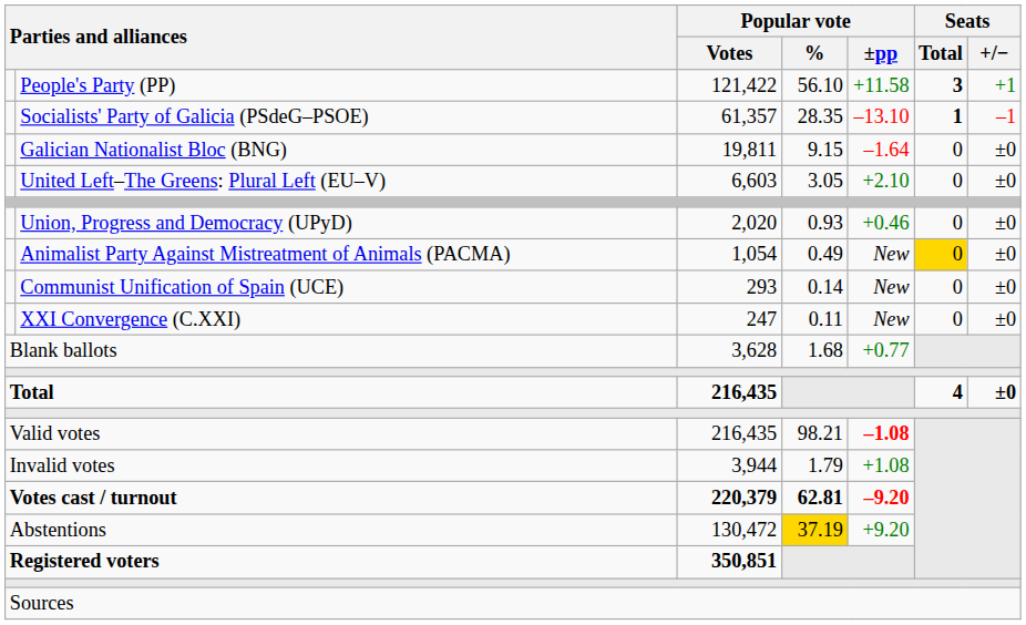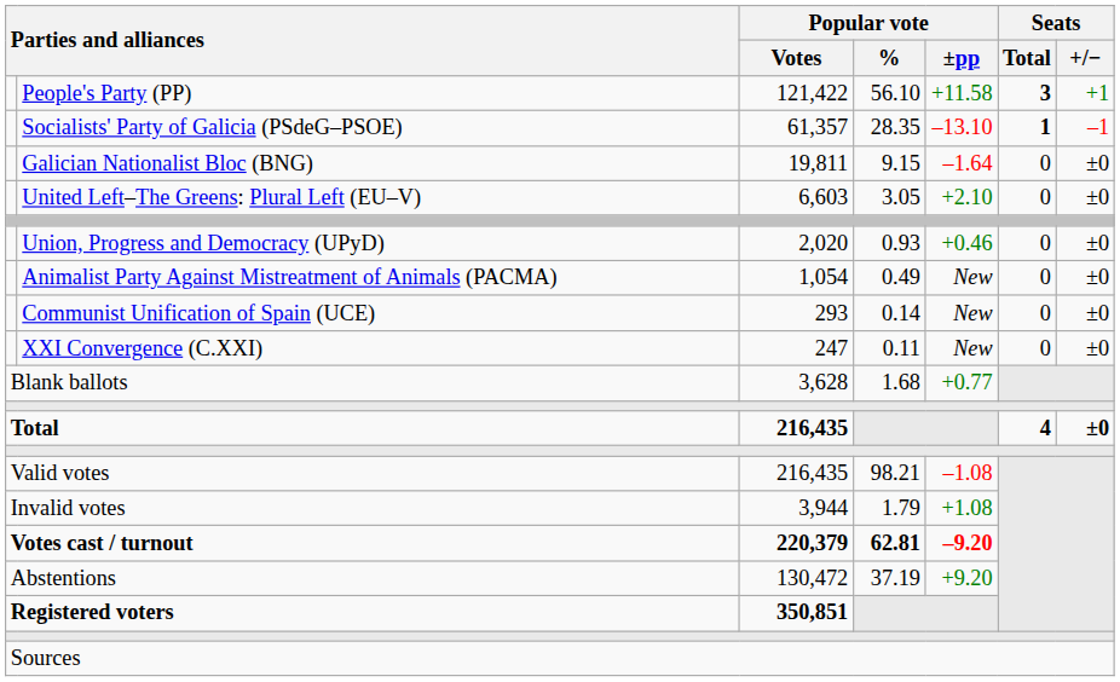Animalist Party Against Mistreatment of Animals (PACMA) | Seats / Total: gold background -> no background
Valid votes | Popular vote / ±pp: bold -> normal
Abstentions | Popular vote / %: gold background -> no background
